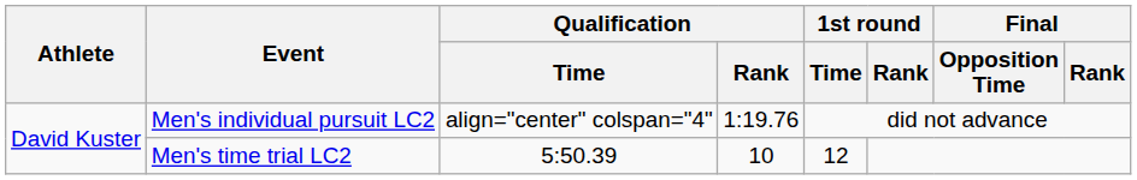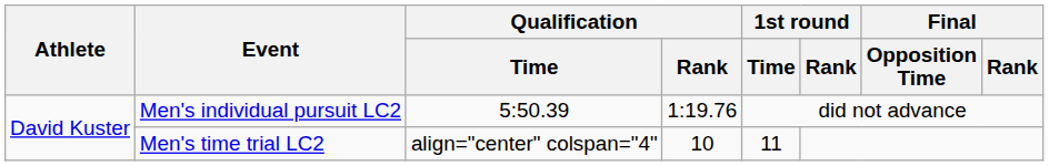Men's individual pursuit LC2 | Qualification / Time: align="center" colspan="4" -> 5:50.39
Men's time trial LC2 | Qualification / Time: 5:50.39 -> align="center" colspan="4"
Men's time trial LC2 | 1st round / Time: 12 -> 11
